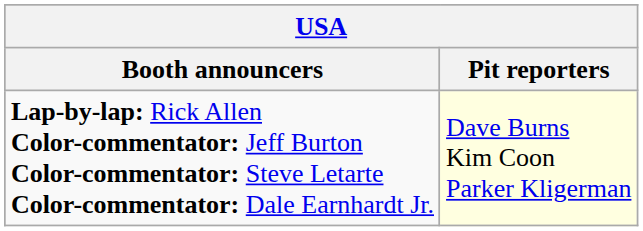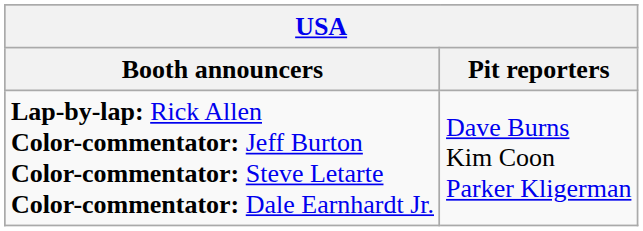row 3 | Pit reporters: lightyellow background -> no background
